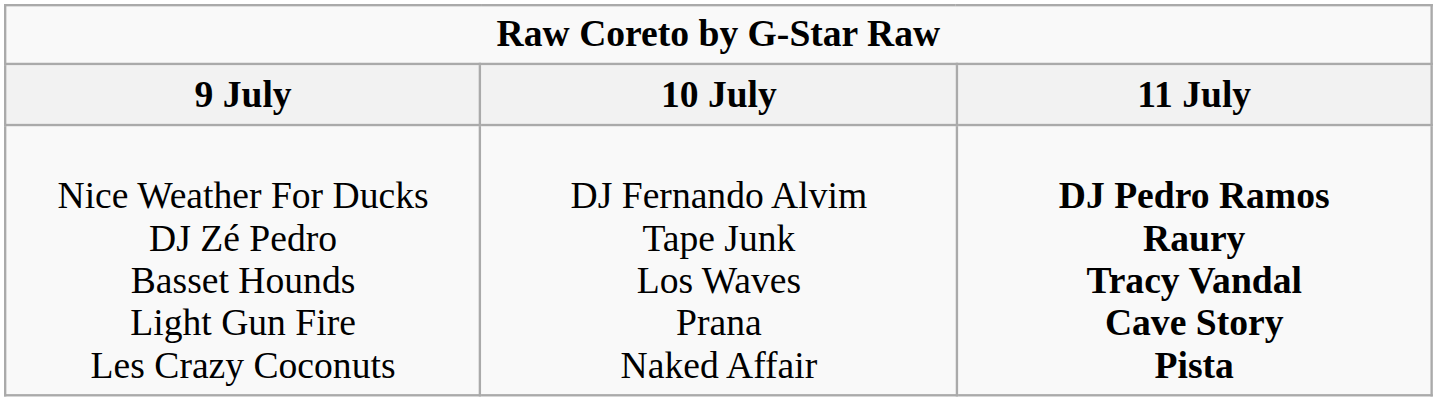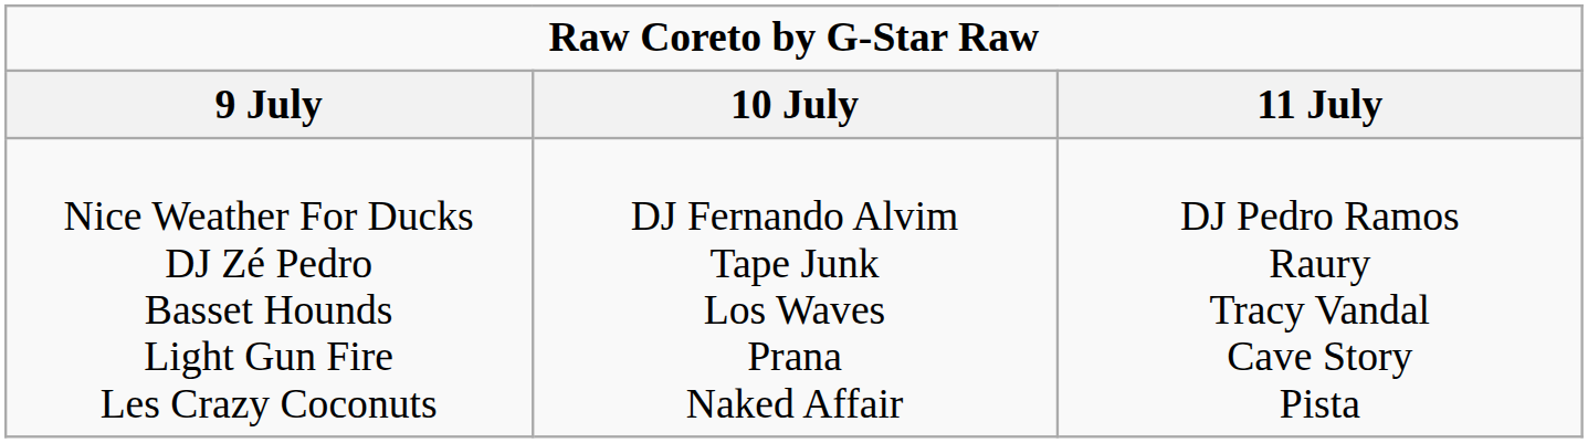row 3 | 11 July: bold -> normal
